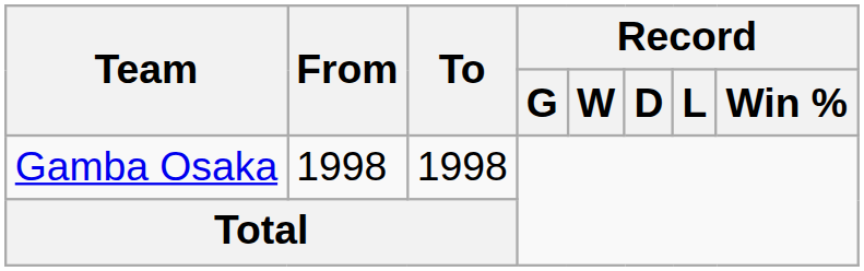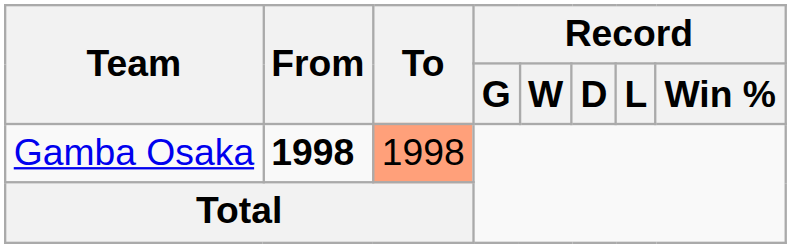Gamba Osaka | From: normal -> bold
Gamba Osaka | To: no background -> lightsalmon background
